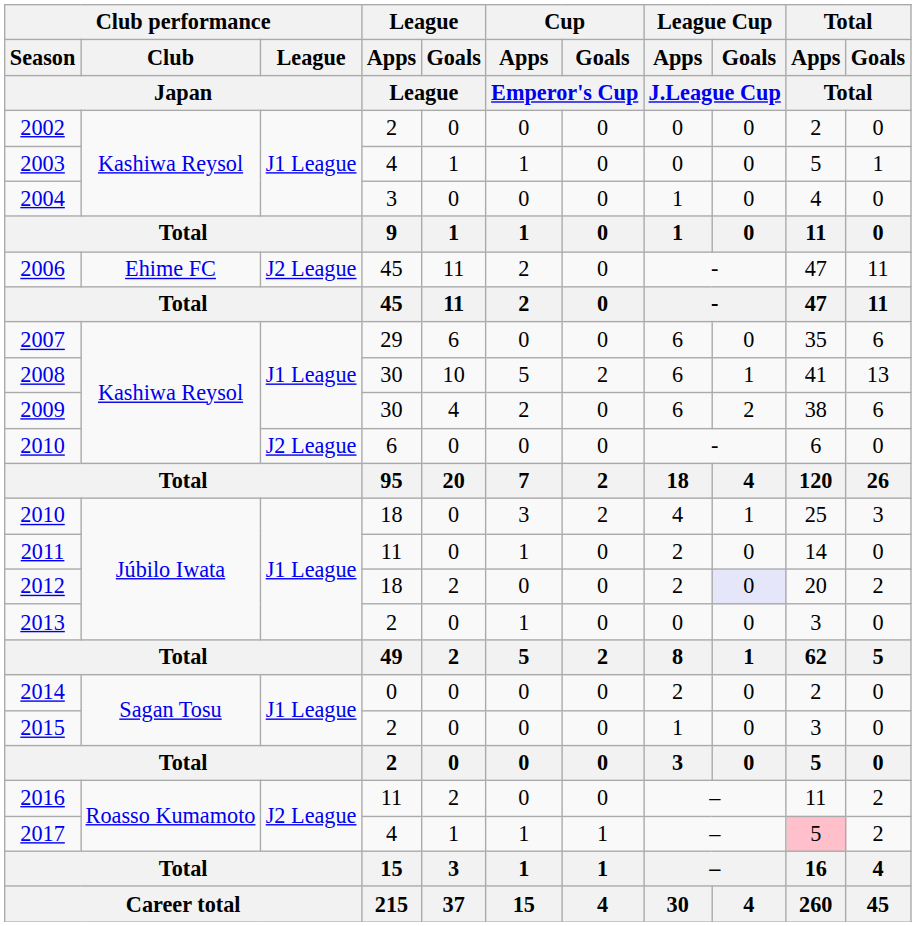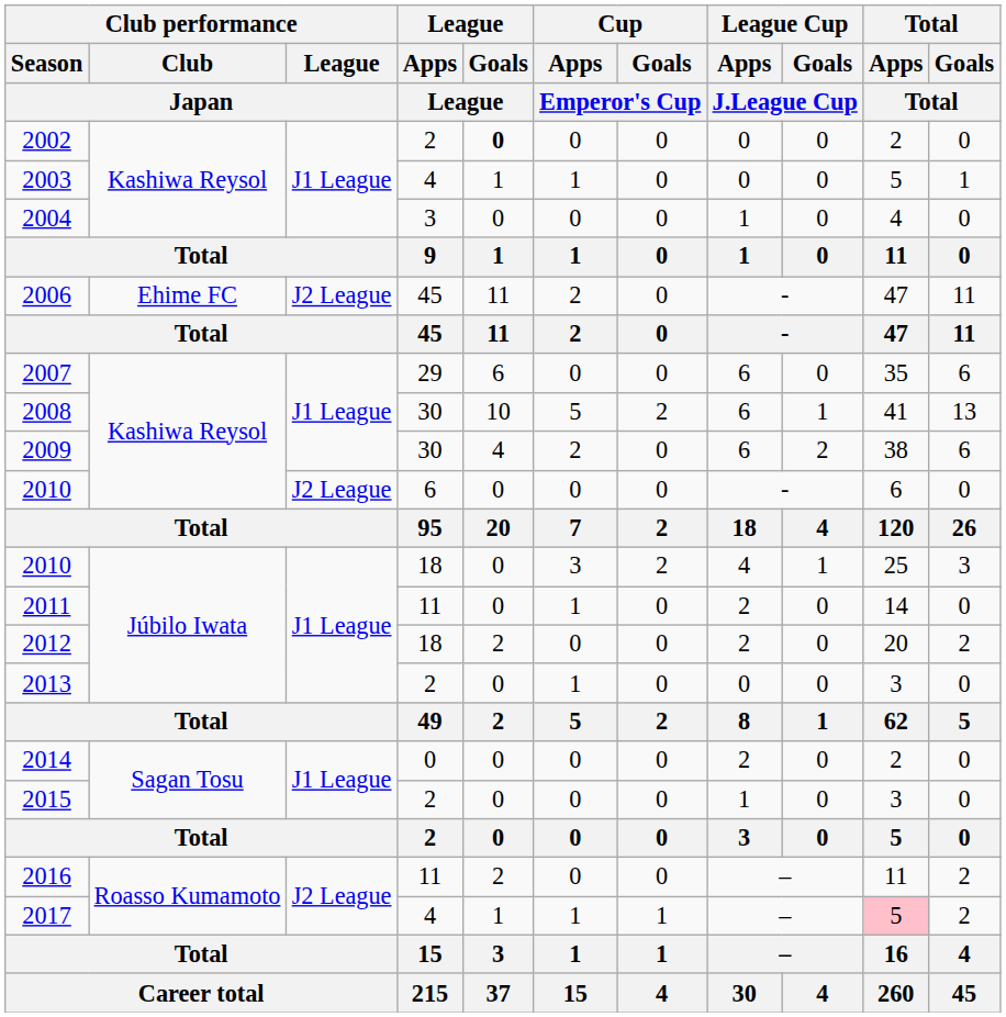2002 | League / Goals / League: normal -> bold
2012 | League Cup / Goals / J.League Cup: lavender background -> no background
